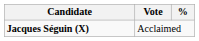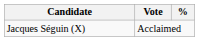Jacques Séguin (X) | Candidate: bold -> normal
